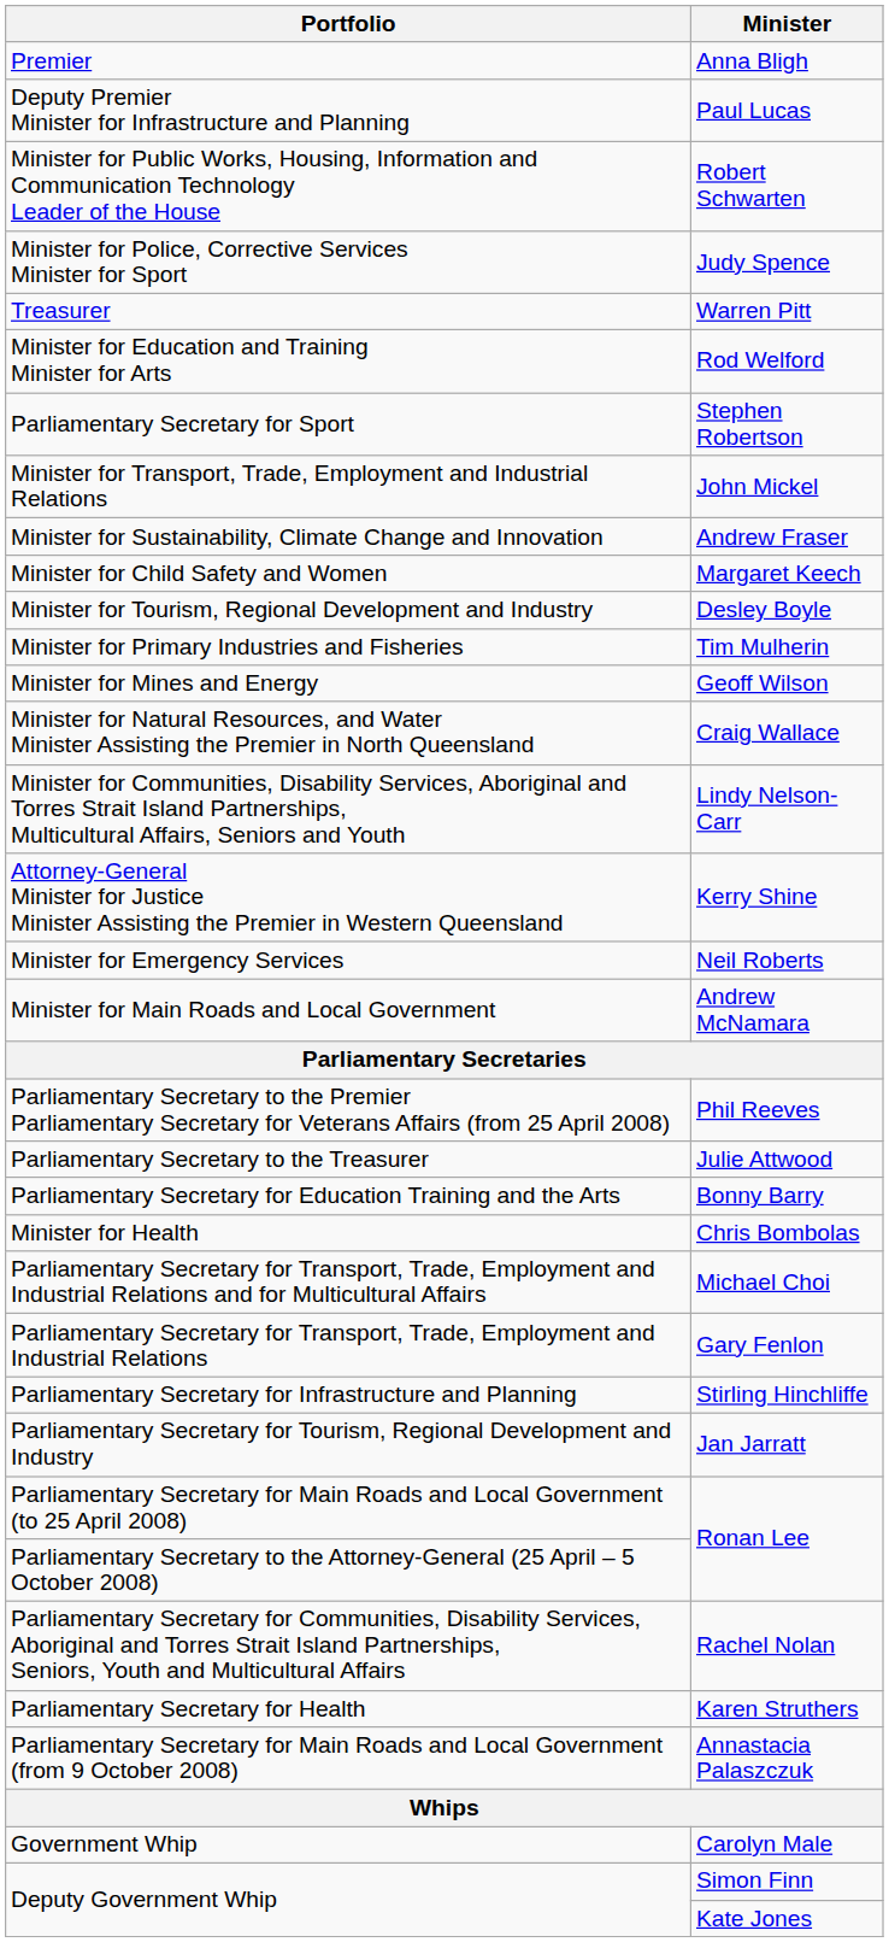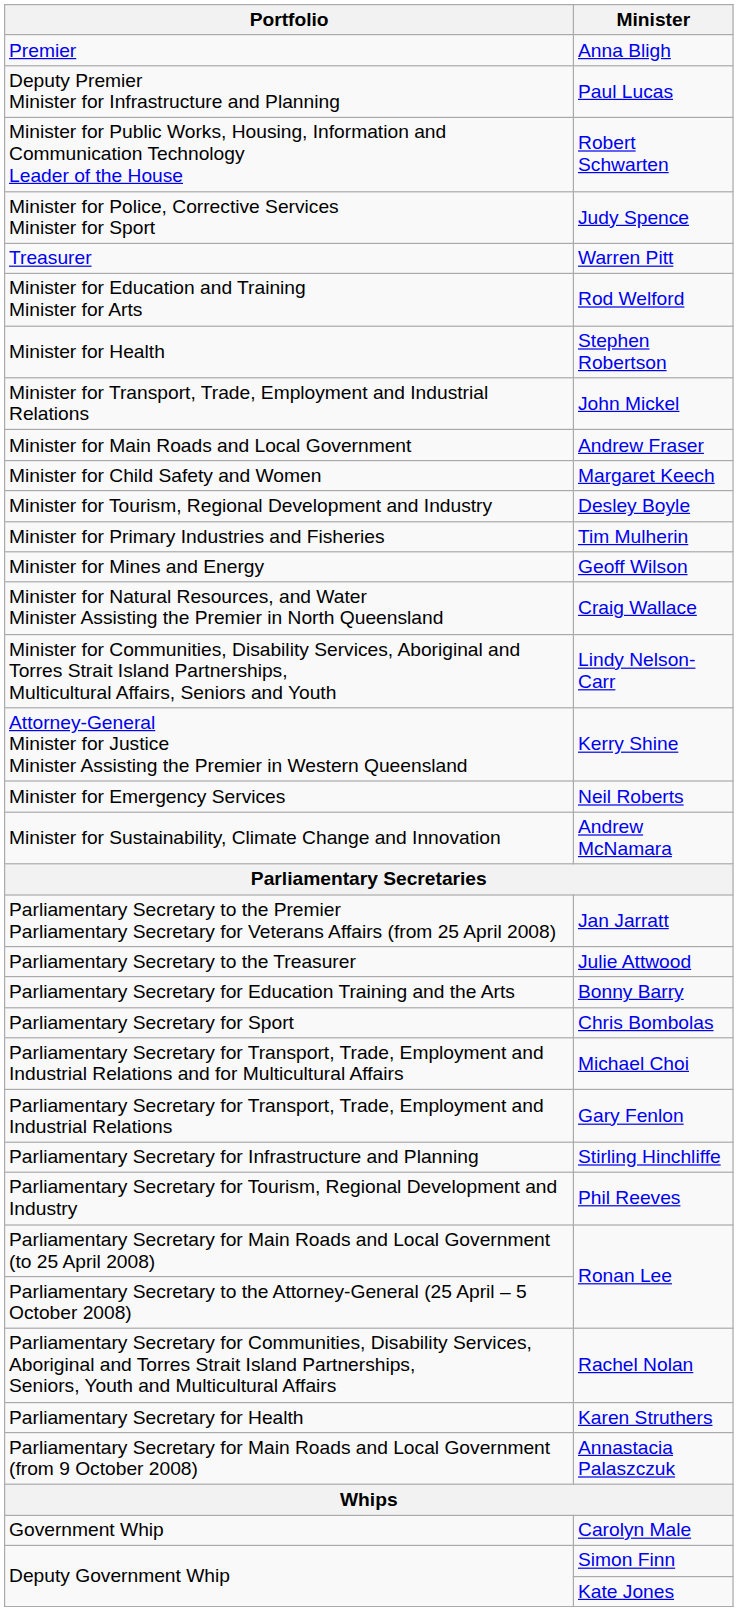row 8 | Portfolio: Parliamentary Secretary for Sport -> Minister for Health
row 10 | Portfolio: Minister for Sustainability, Climate Change and Innovation -> Minister for Main Roads and Local Government
row 19 | Portfolio: Minister for Main Roads and Local Government -> Minister for Sustainability, Climate Change and Innovation
row 21 | Minister: Phil Reeves -> Jan Jarratt
row 24 | Portfolio: Minister for Health -> Parliamentary Secretary for Sport
row 28 | Minister: Jan Jarratt -> Phil Reeves
